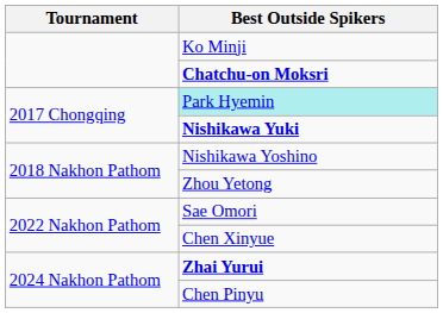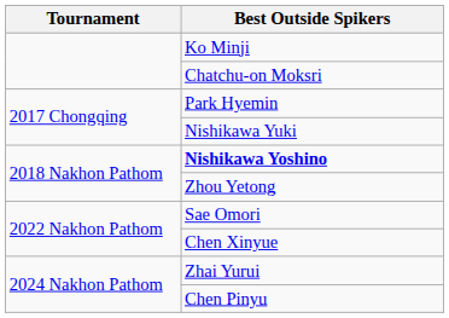Chatchu-on Moksri | Best Outside Spikers: bold -> normal
Park Hyemin | Best Outside Spikers: paleturquoise background -> no background
Nishikawa Yuki | Best Outside Spikers: bold -> normal
Nishikawa Yoshino | Best Outside Spikers: normal -> bold
Zhai Yurui | Best Outside Spikers: bold -> normal
